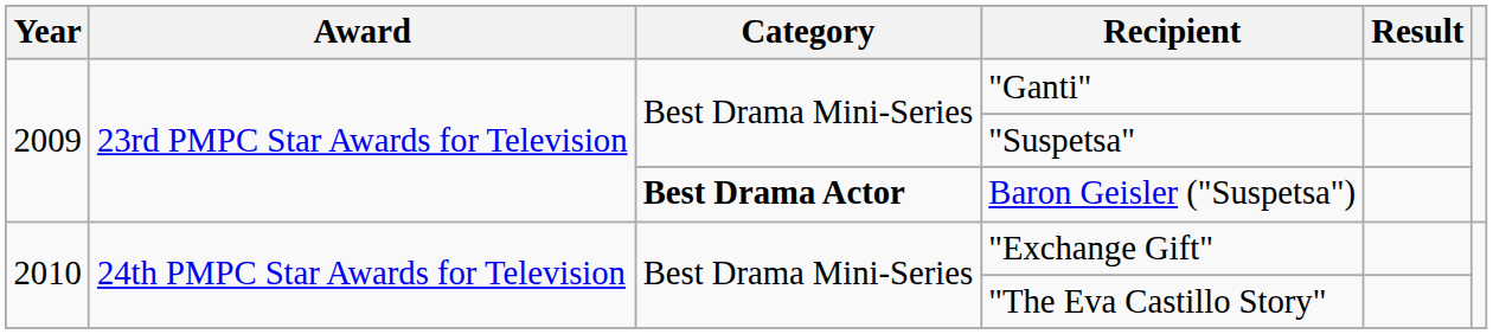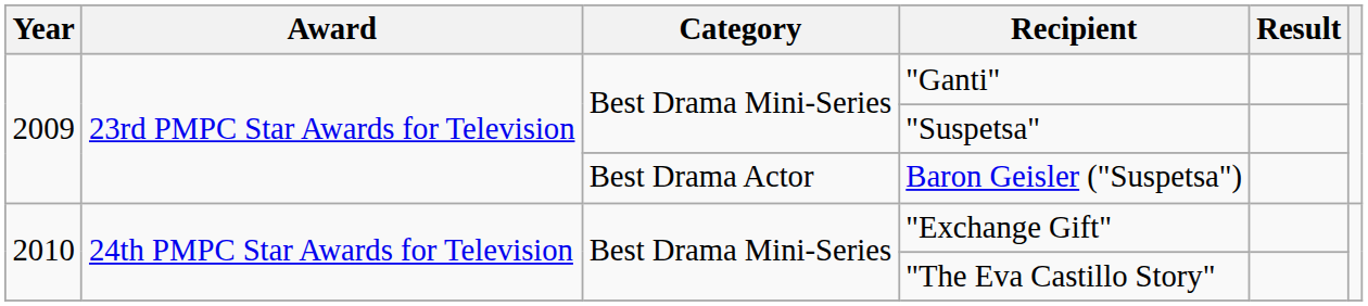Baron Geisler ("Suspetsa") | Category: bold -> normal
